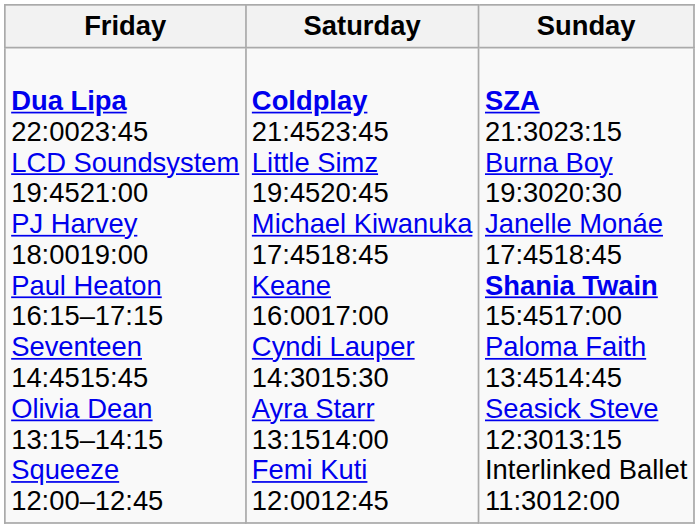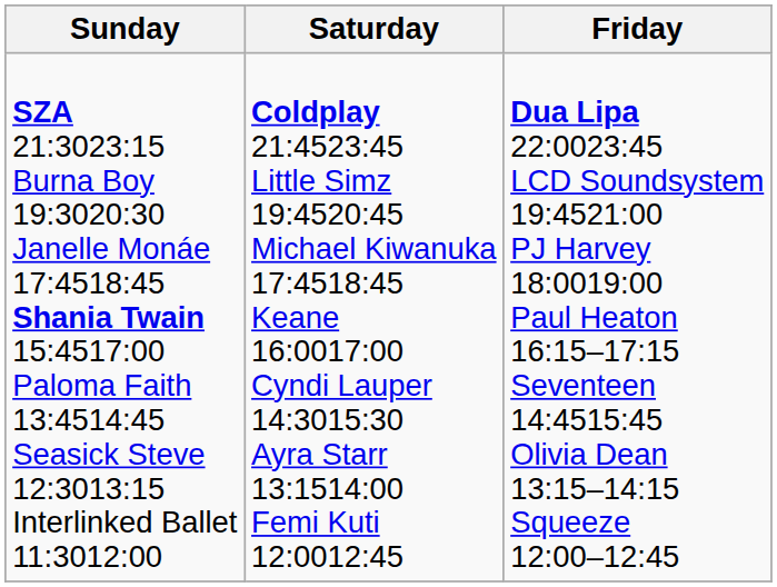columns swapped: Friday <-> Sunday
